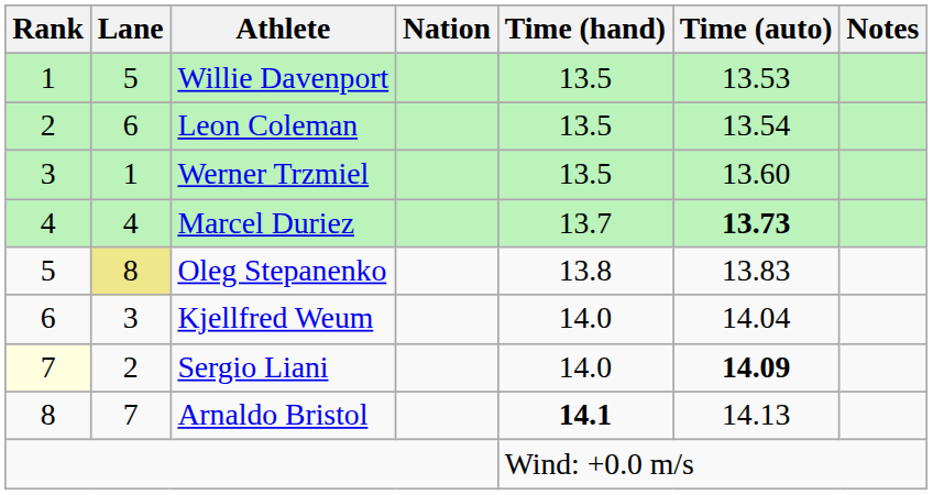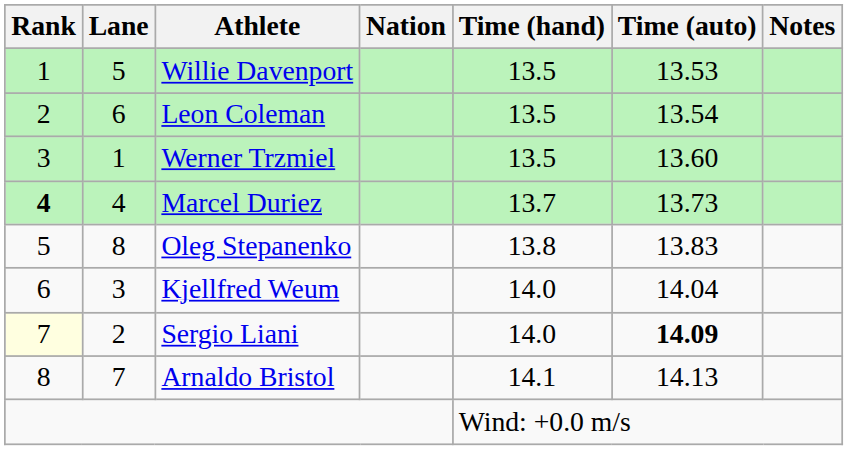Marcel Duriez | Rank: normal -> bold
Marcel Duriez | Time (auto): bold -> normal
Oleg Stepanenko | Lane: khaki background -> no background
Arnaldo Bristol | Time (hand): bold -> normal
